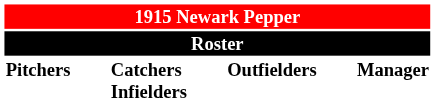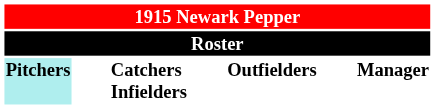Pitchers | column 1: no background -> paleturquoise background
